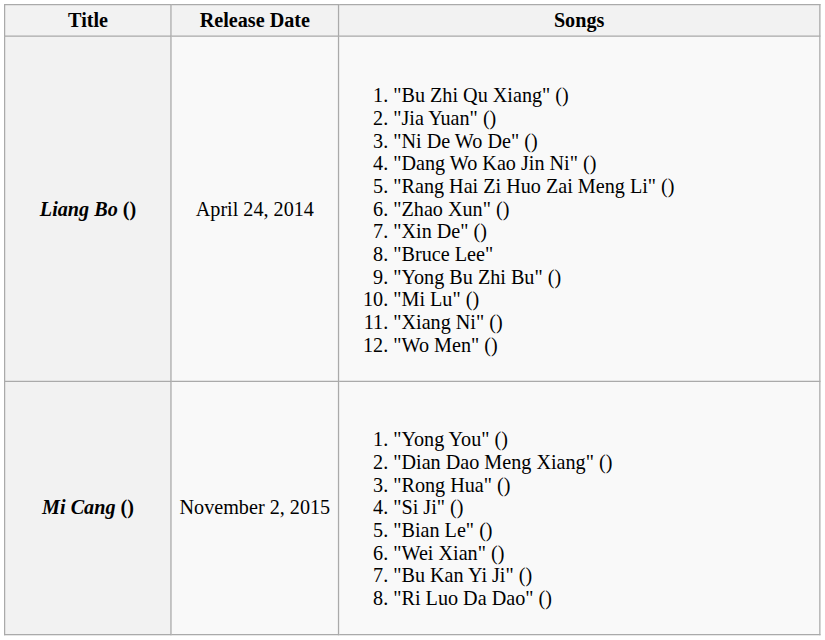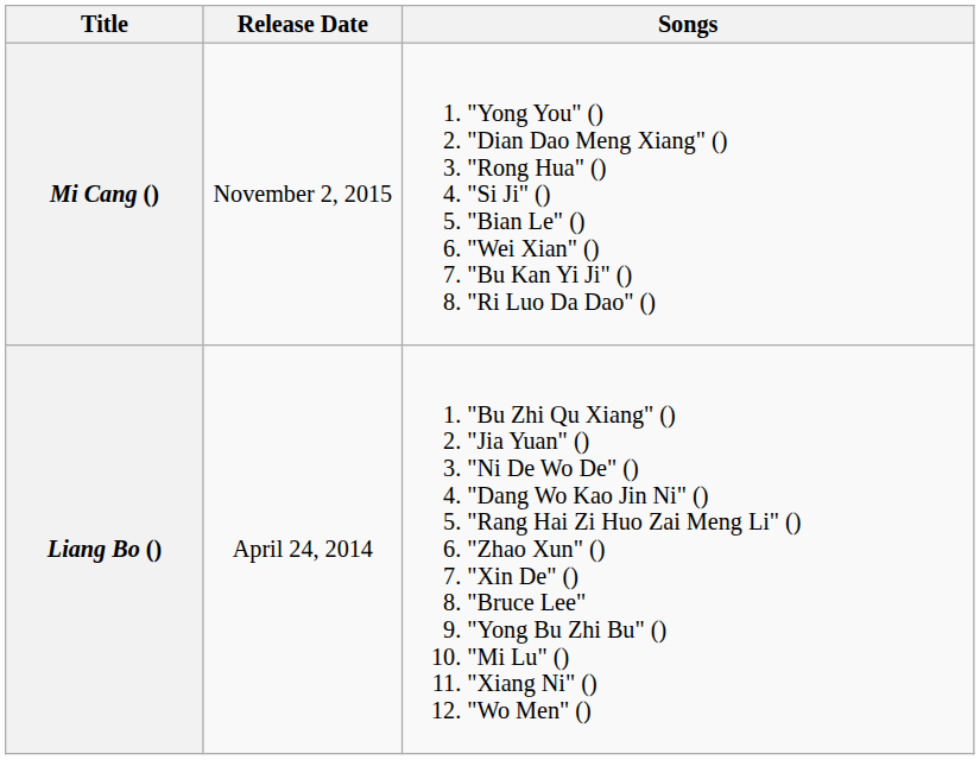rows swapped: Liang Bo () <-> Mi Cang ()
